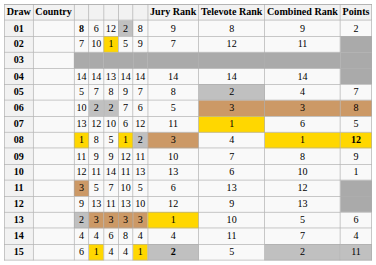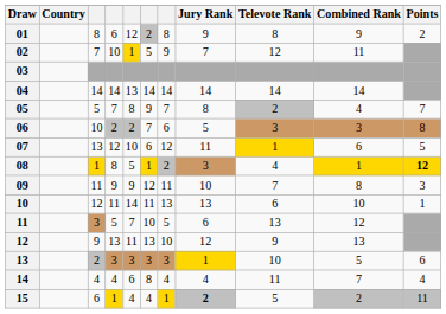01 | column 3: bold -> normal
09 | Points: 9 -> 3
